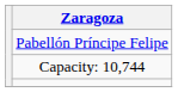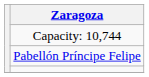row 2 | Zaragoza: Pabellón Príncipe Felipe -> Capacity: 10,744
row 3 | Zaragoza: Capacity: 10,744 -> Pabellón Príncipe Felipe
